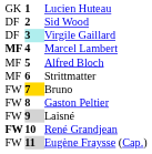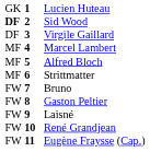Sid Wood | column 1: normal -> bold
Virgile Gaillard | column 2: paleturquoise background -> no background
Marcel Lambert | column 1: bold -> normal
Bruno | column 2: gold background -> no background
Laisné | column 2: lightgrey background -> no background
René Grandjean | column 1: bold -> normal
Eugène Fraysse (Cap.) | column 2: lightgrey background -> no background
